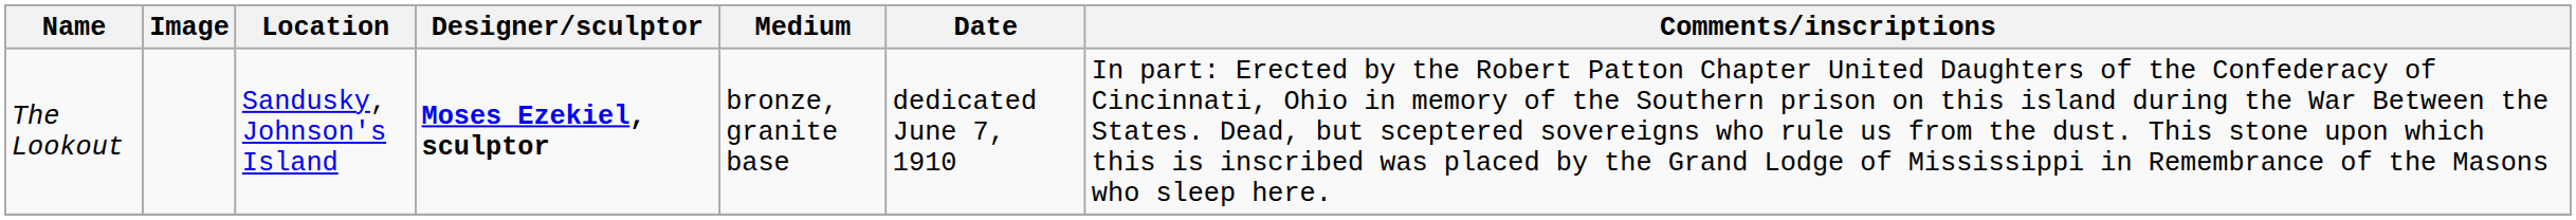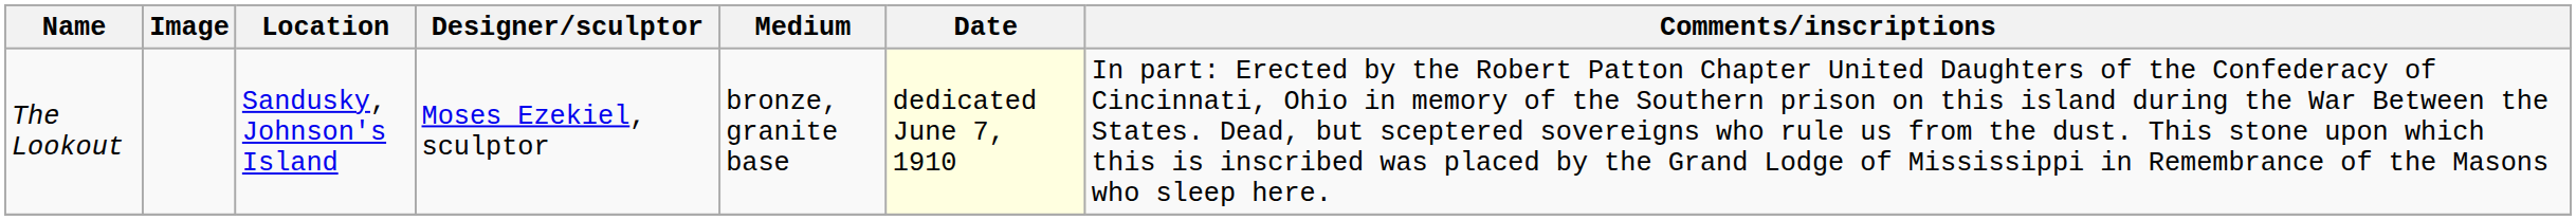The Lookout | Designer/sculptor: bold -> normal
The Lookout | Date: no background -> lightyellow background
